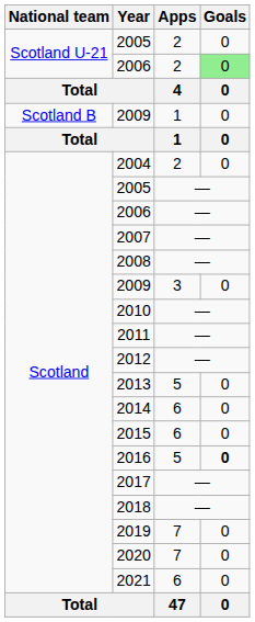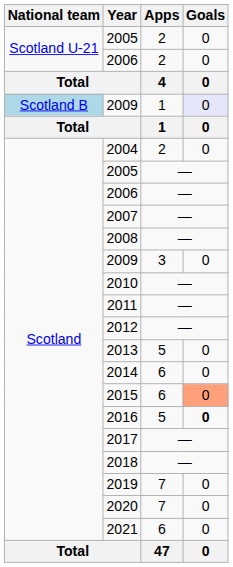2006 / 2 | Goals: lightgreen background -> no background
2009 / 1 | National team: no background -> lightblue background
2009 / 1 | Goals: no background -> lavender background
2015 | Goals: no background -> lightsalmon background
